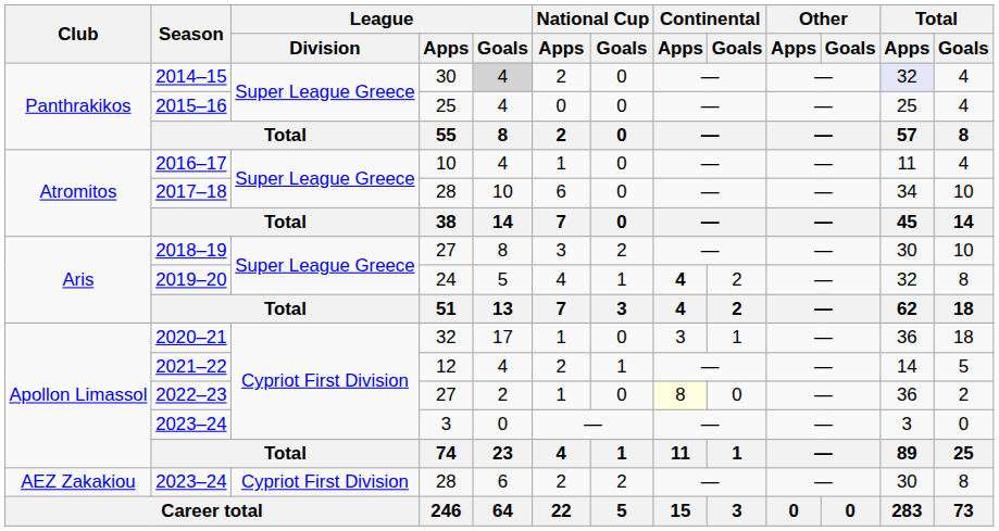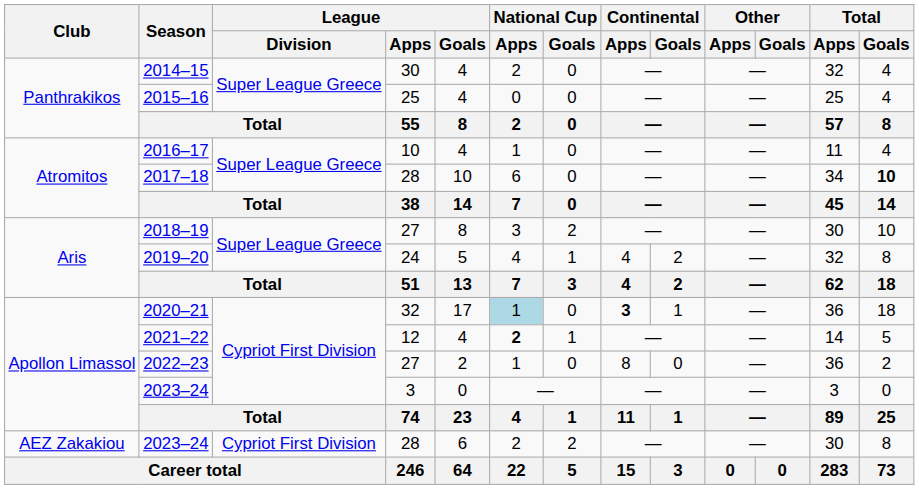2014–15 | League / Goals: lightgrey background -> no background
2014–15 | Total / Apps: lavender background -> no background
2017–18 | Total / Goals: normal -> bold
2019–20 | Continental / Apps: bold -> normal
2020–21 | National Cup / Apps: no background -> lightblue background
2020–21 | Continental / Apps: normal -> bold
2021–22 | National Cup / Apps: normal -> bold
2022–23 | Continental / Apps: lightyellow background -> no background
